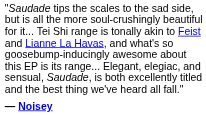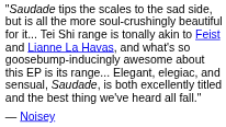row 2 | column 1: bold -> normal
